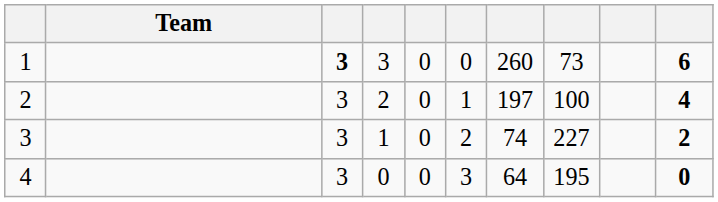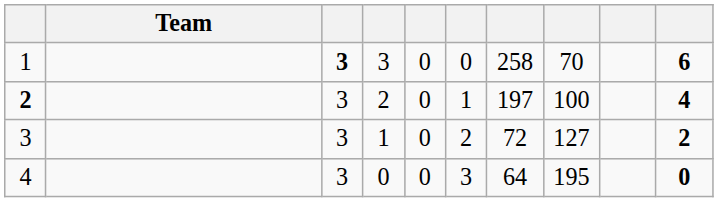row 2 | column 7: 260 -> 258
row 2 | column 8: 73 -> 70
row 3 | column 1: normal -> bold
row 4 | column 7: 74 -> 72
row 4 | column 8: 227 -> 127
